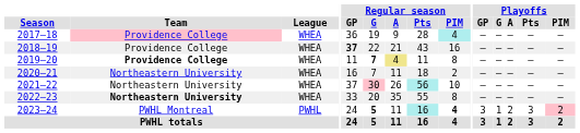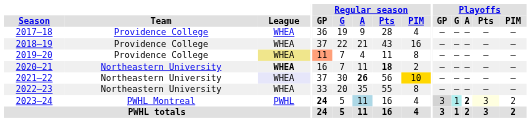2017–18 | Team: pink background -> no background
2017–18 | Regular season / PIM: paleturquoise background -> no background
2018–19 | Regular season / GP: bold -> normal
2019–20 | Team: bold -> normal
2019–20 | League: no background -> khaki background
2019–20 | Regular season / GP: no background -> lightsalmon background
2019–20 | Regular season / G: bold -> normal
2019–20 | Regular season / A: khaki background -> no background
2020–21 | League: normal -> bold
2020–21 | Regular season / Pts: normal -> bold
2021–22 | League: no background -> lavender background
2021–22 | Regular season / G: pink background -> no background
2021–22 | Regular season / A: normal -> bold
2021–22 | Regular season / Pts: paleturquoise background -> no background
2021–22 | Regular season / PIM: no background -> gold background
2022–23 | Team: bold -> normal
2023–24 | Regular season / GP: normal -> bold
2023–24 | Regular season / G: bold -> normal
2023–24 | Regular season / A: no background -> lightblue background
2023–24 | Regular season / Pts: paleturquoise background -> no background
2023–24 | Regular season / PIM: bold -> normal
2023–24 | Playoffs / GP: no background -> lightgrey background
2023–24 | Playoffs / G: no background -> paleturquoise background
2023–24 | Playoffs / A: normal -> bold
2023–24 | Playoffs / Pts: no background -> lightyellow background
2023–24 | Playoffs / PIM: pink background -> no background
